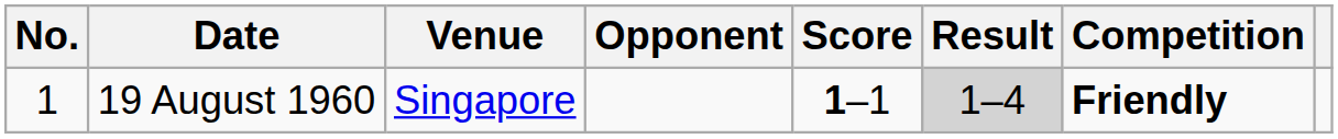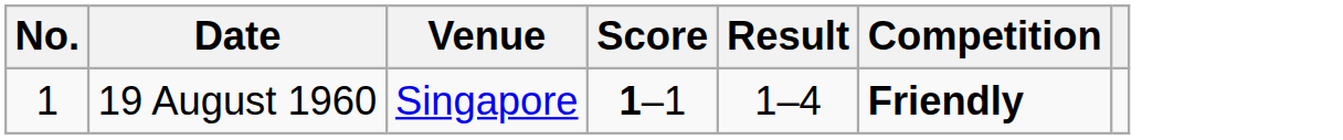- column: Opponent
19 August 1960 | Result: lightgrey background -> no background
